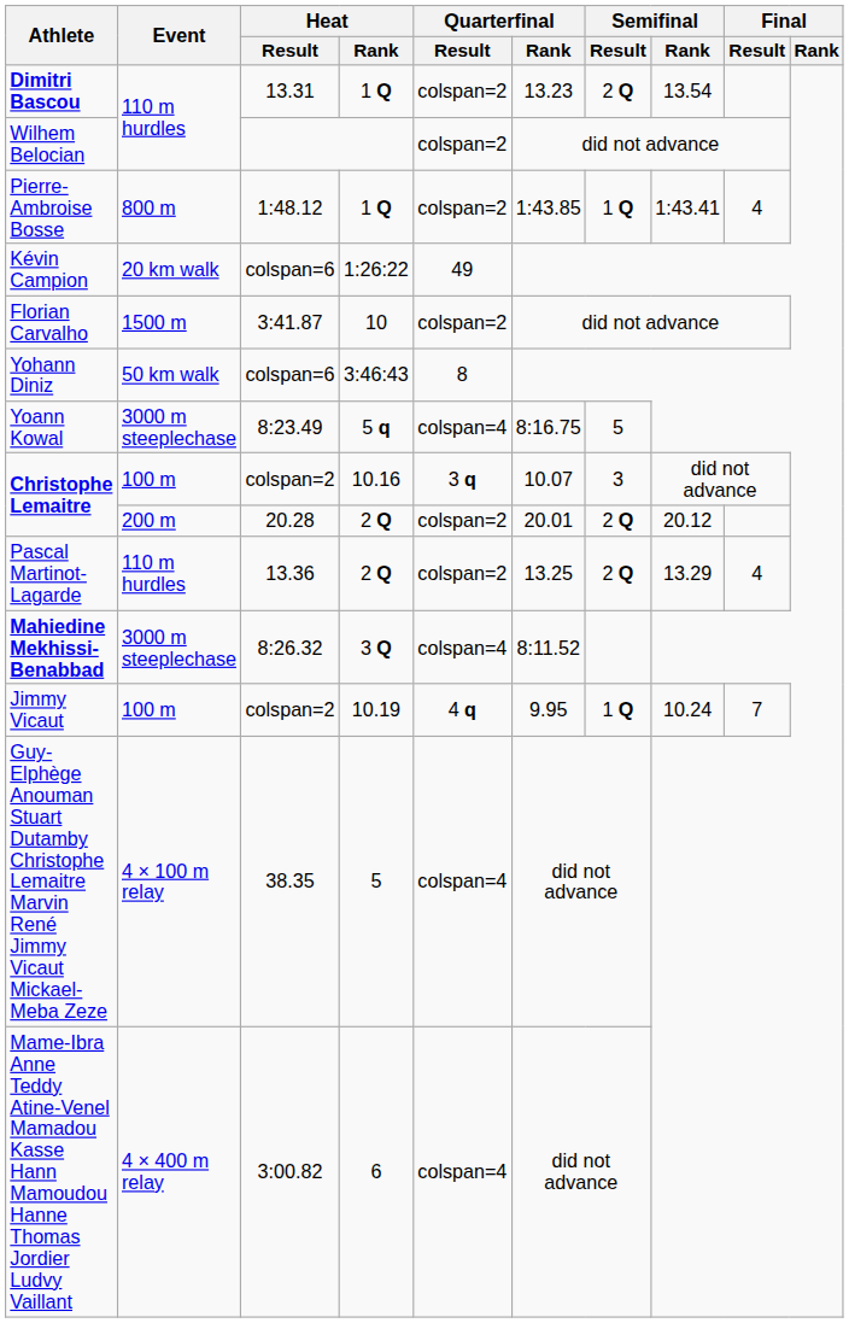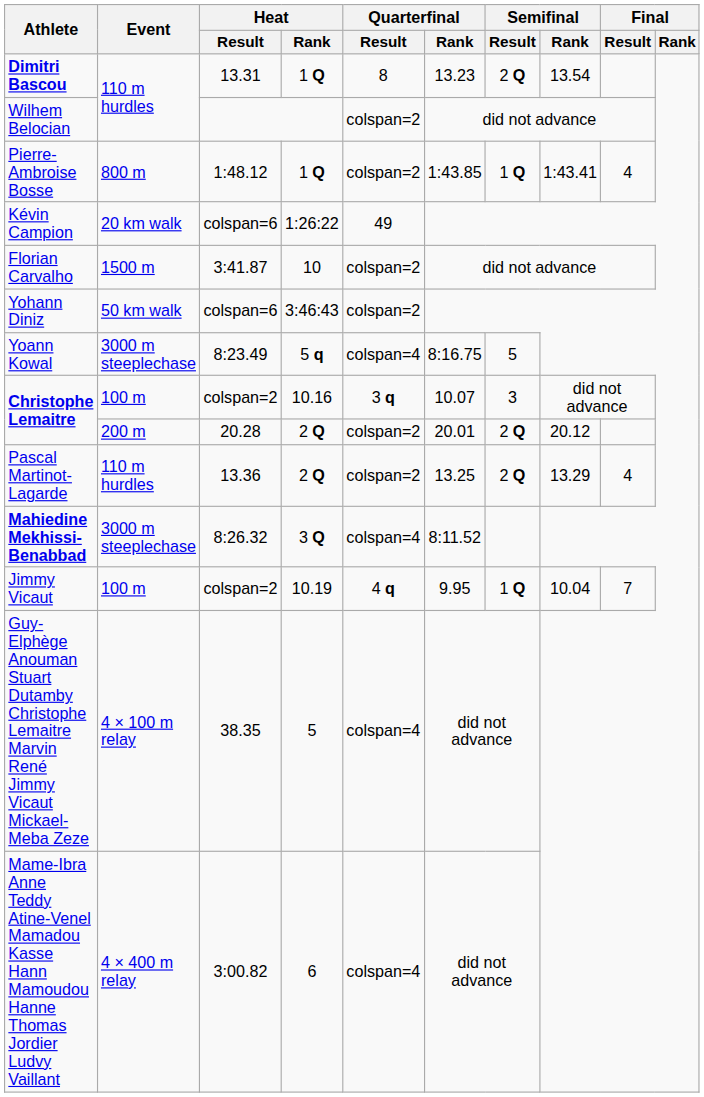Dimitri Bascou | Quarterfinal / Result: colspan=2 -> 8
Yohann Diniz | Quarterfinal / Result: 8 -> colspan=2
Jimmy Vicaut | Semifinal / Rank: 10.24 -> 10.04
